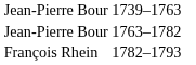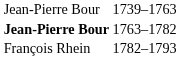row 2 | column 1: normal -> bold
